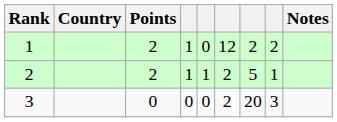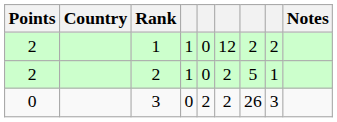columns swapped: Rank <-> Points
row 3 | column 5: 1 -> 0
row 4 | column 5: 0 -> 2
row 4 | column 7: 20 -> 26
